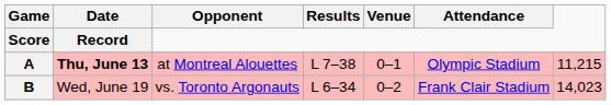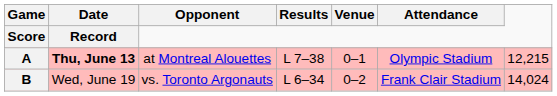A | column 7: 11,215 -> 12,215
B | column 7: 14,023 -> 14,024
